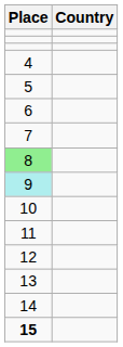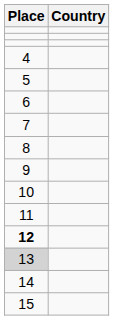row 9 | Place: lightgreen background -> no background
row 10 | Place: paleturquoise background -> no background
row 13 | Place: normal -> bold
row 14 | Place: no background -> lightgrey background
row 16 | Place: bold -> normal
